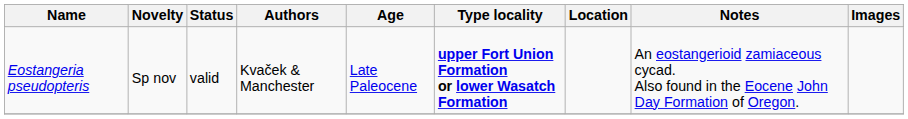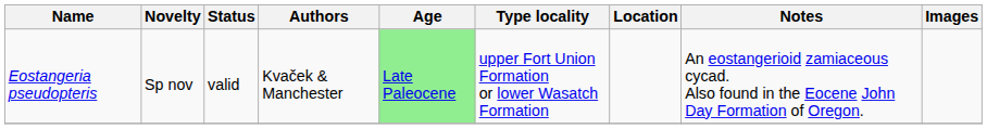Eostangeria pseudopteris | Age: no background -> lightgreen background
Eostangeria pseudopteris | Type locality: bold -> normal
